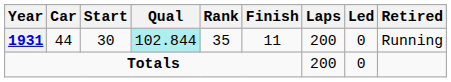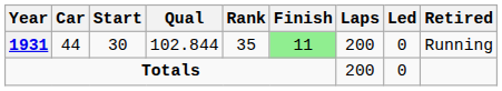1931 | Qual: paleturquoise background -> no background
1931 | Finish: no background -> lightgreen background
